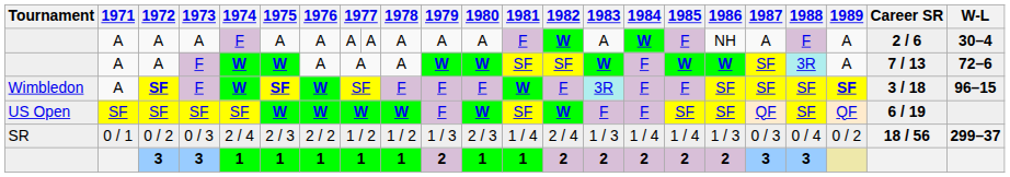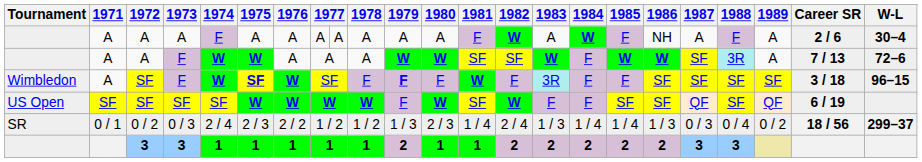Wimbledon / F | 1972: bold -> normal
Wimbledon / F | 1979: normal -> bold
Wimbledon / F | 1989: bold -> normal
